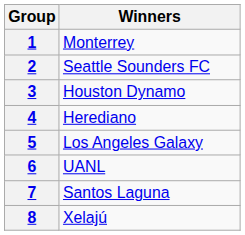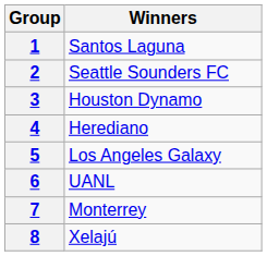1 | Winners: Monterrey -> Santos Laguna
7 | Winners: Santos Laguna -> Monterrey
